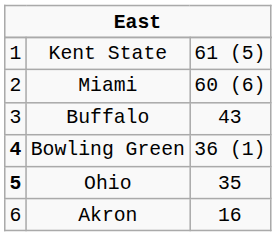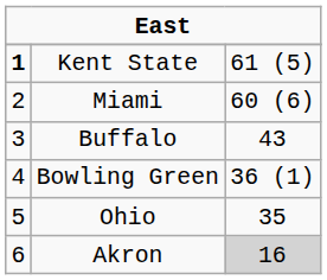Kent State | column 1: normal -> bold
Bowling Green | column 1: bold -> normal
Ohio | column 1: bold -> normal
Akron | column 3: no background -> lightgrey background
